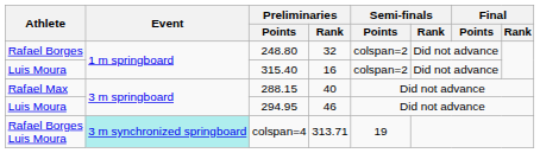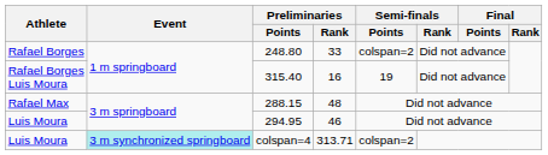248.80 | Preliminaries / Rank: 32 -> 33
315.40 | Athlete: Luis Moura -> Rafael Borges Luis Moura
315.40 | Semi-finals / Points: colspan=2 -> 19
288.15 | Preliminaries / Rank: 40 -> 48
colspan=4 | Athlete: Rafael Borges Luis Moura -> Luis Moura
colspan=4 | Semi-finals / Points: 19 -> colspan=2
